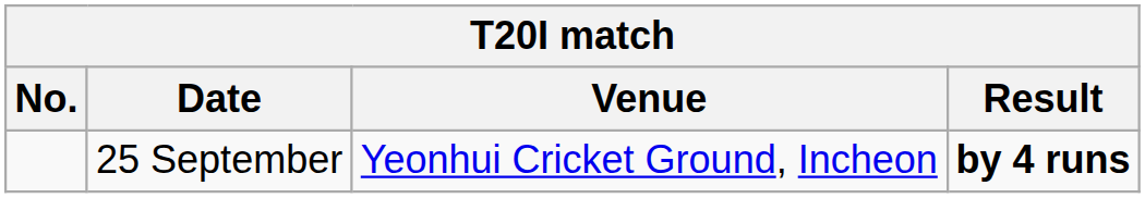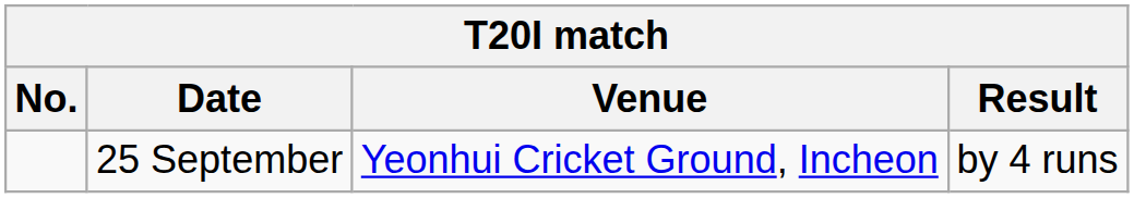25 September | Result: bold -> normal
